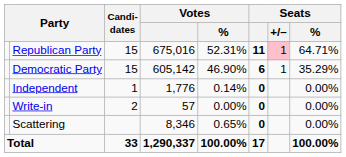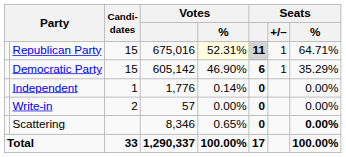Republican Party | Votes / %: no background -> lightyellow background
Republican Party | Seats: no background -> lightgrey background
Republican Party | Seats / +/–: pink background -> no background
Scattering | Seats / %: normal -> bold
